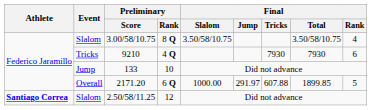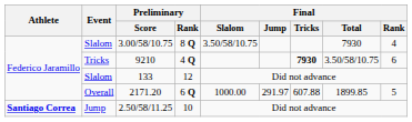3.00/58/10.75 | Final / Total: 3.50/58/10.75 -> 7930
9210 | Final / Tricks: normal -> bold
9210 | Final / Total: 7930 -> 3.50/58/10.75
133 | Event: Jump -> Slalom
133 | Preliminary / Rank: 10 -> 12
2.50/58/11.25 | Event: Slalom -> Jump
2.50/58/11.25 | Preliminary / Rank: 12 -> 10
